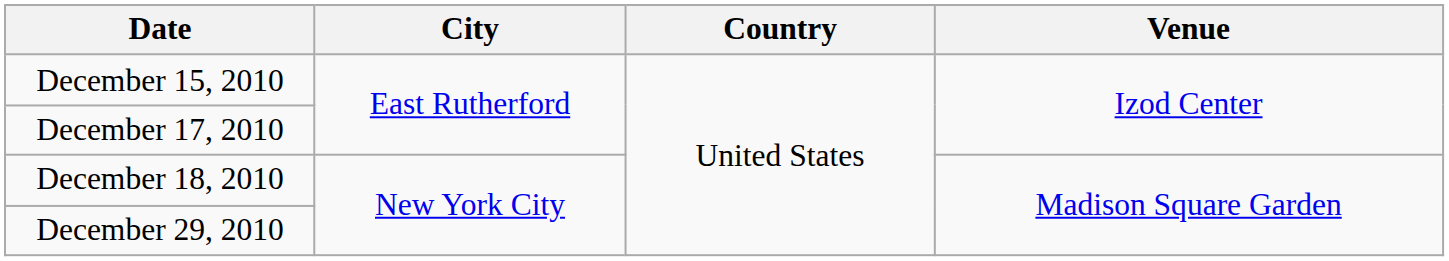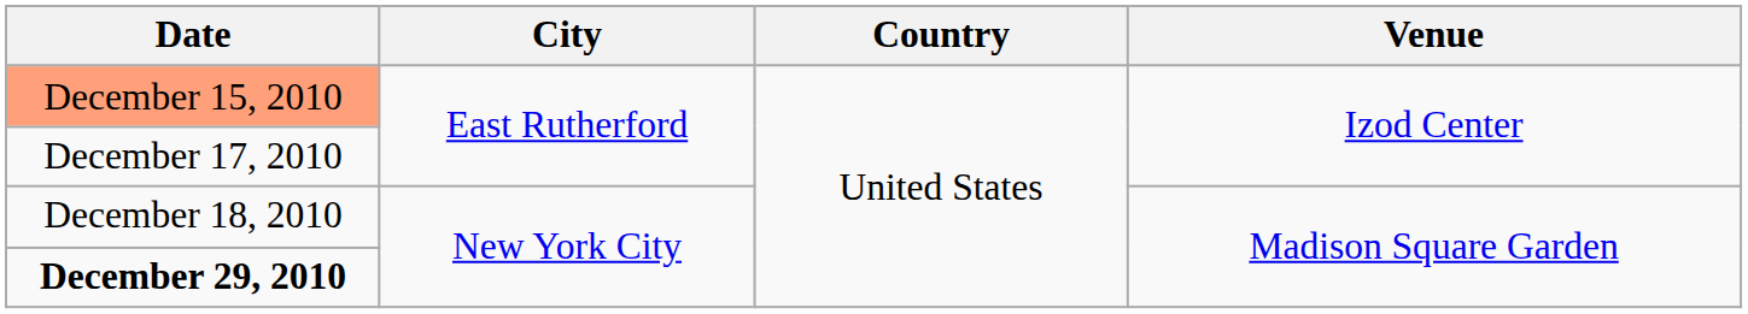December 15, 2010 | Date: no background -> lightsalmon background
December 29, 2010 | Date: normal -> bold
